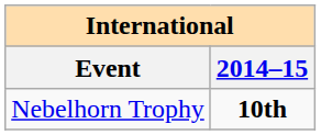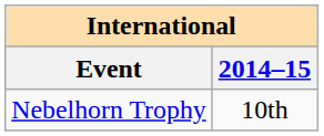Nebelhorn Trophy | 2014–15: bold -> normal
